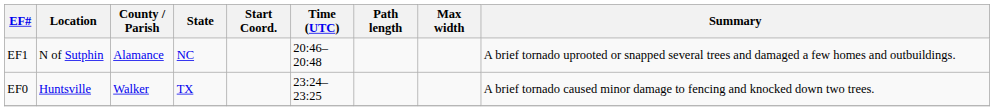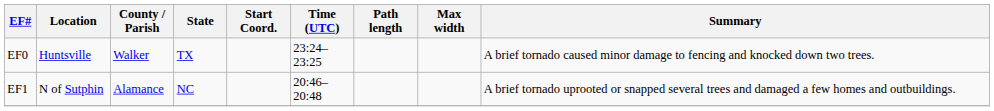rows swapped: EF1 <-> EF0
